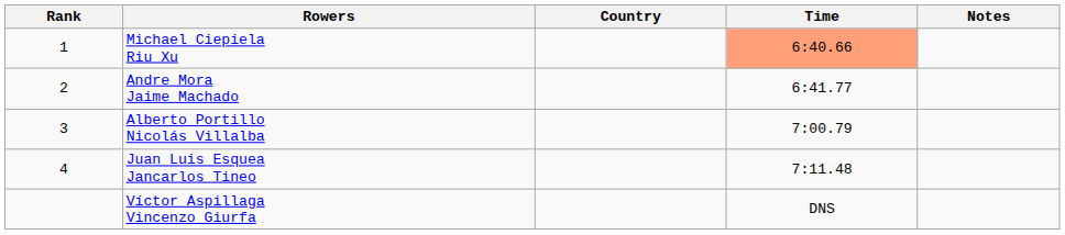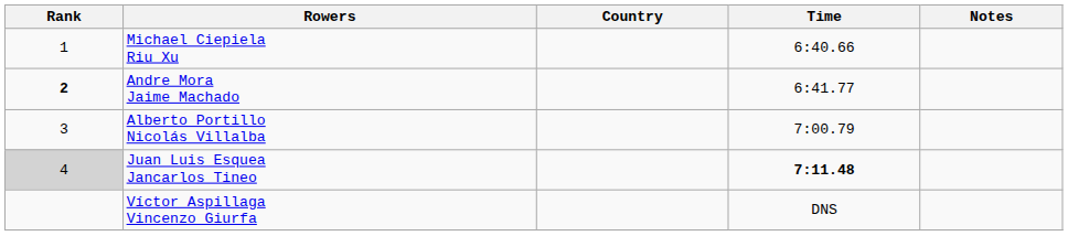Michael Ciepiela Riu Xu | Time: lightsalmon background -> no background
Andre Mora Jaime Machado | Rank: normal -> bold
Juan Luis Esquea Jancarlos Tineo | Rank: no background -> lightgrey background
Juan Luis Esquea Jancarlos Tineo | Time: normal -> bold
